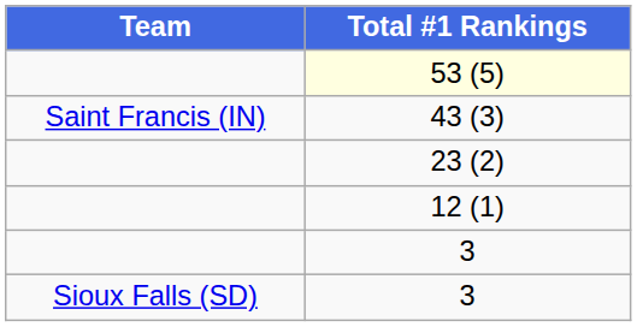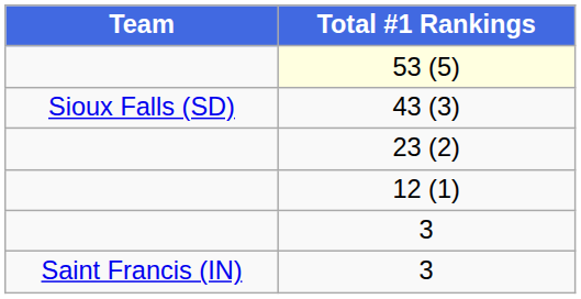row 3 | Team: Saint Francis (IN) -> Sioux Falls (SD)
row 7 | Team: Sioux Falls (SD) -> Saint Francis (IN)
